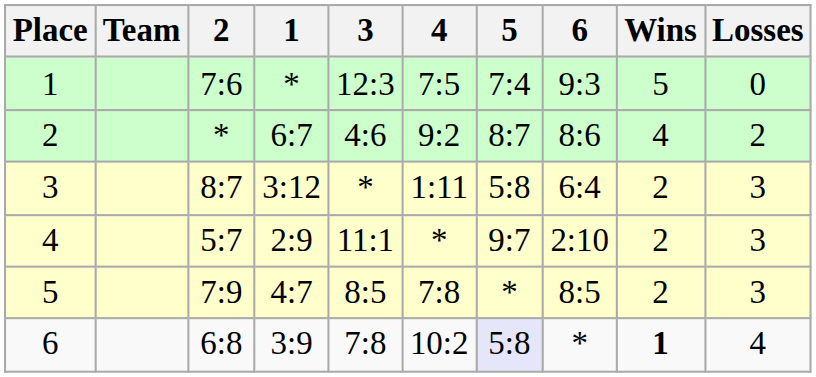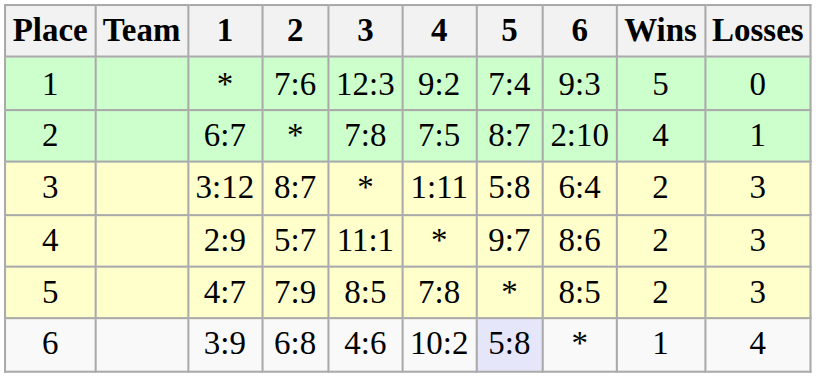columns swapped: 1 <-> 2
row 2 | 4: 7:5 -> 9:2
row 3 | 3: 4:6 -> 7:8
row 3 | 4: 9:2 -> 7:5
row 3 | 6: 8:6 -> 2:10
row 3 | Losses: 2 -> 1
row 5 | 6: 2:10 -> 8:6
row 7 | 3: 7:8 -> 4:6
row 7 | Wins: bold -> normal
